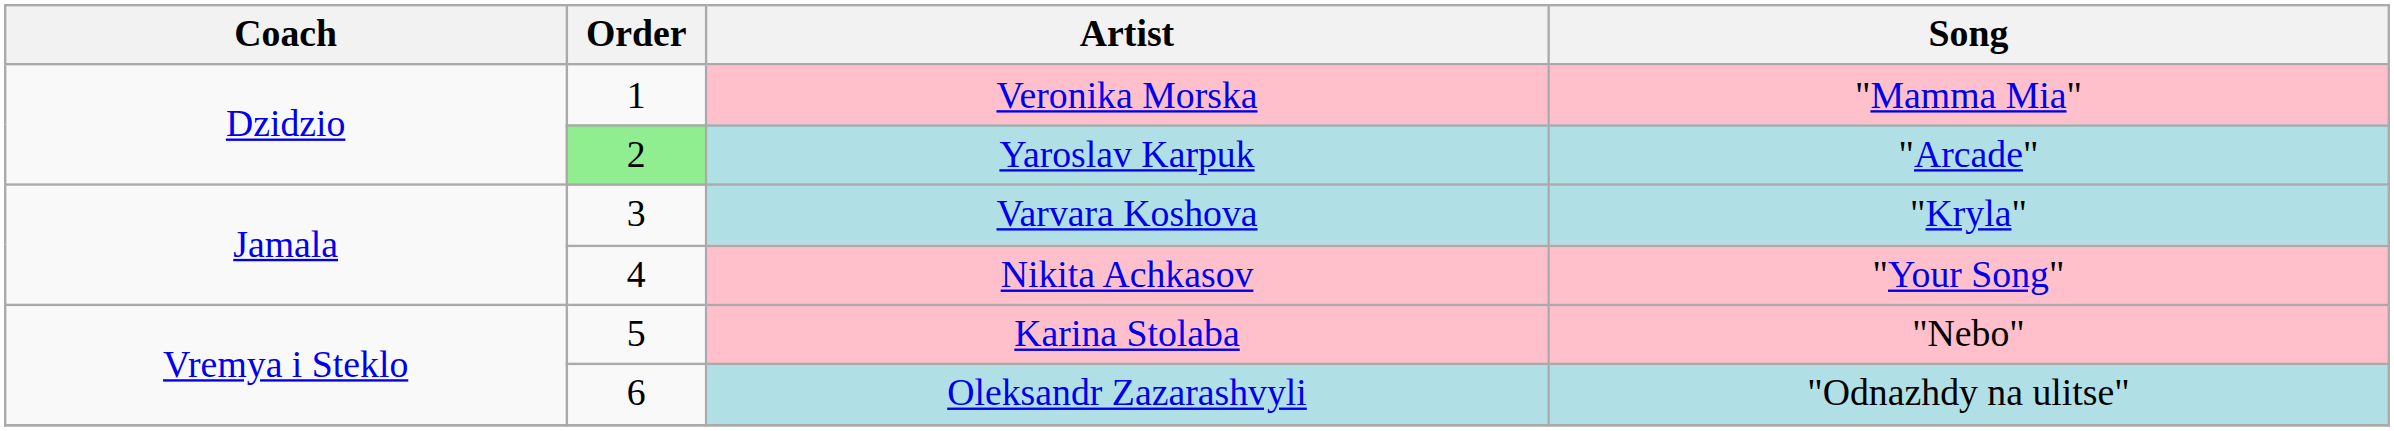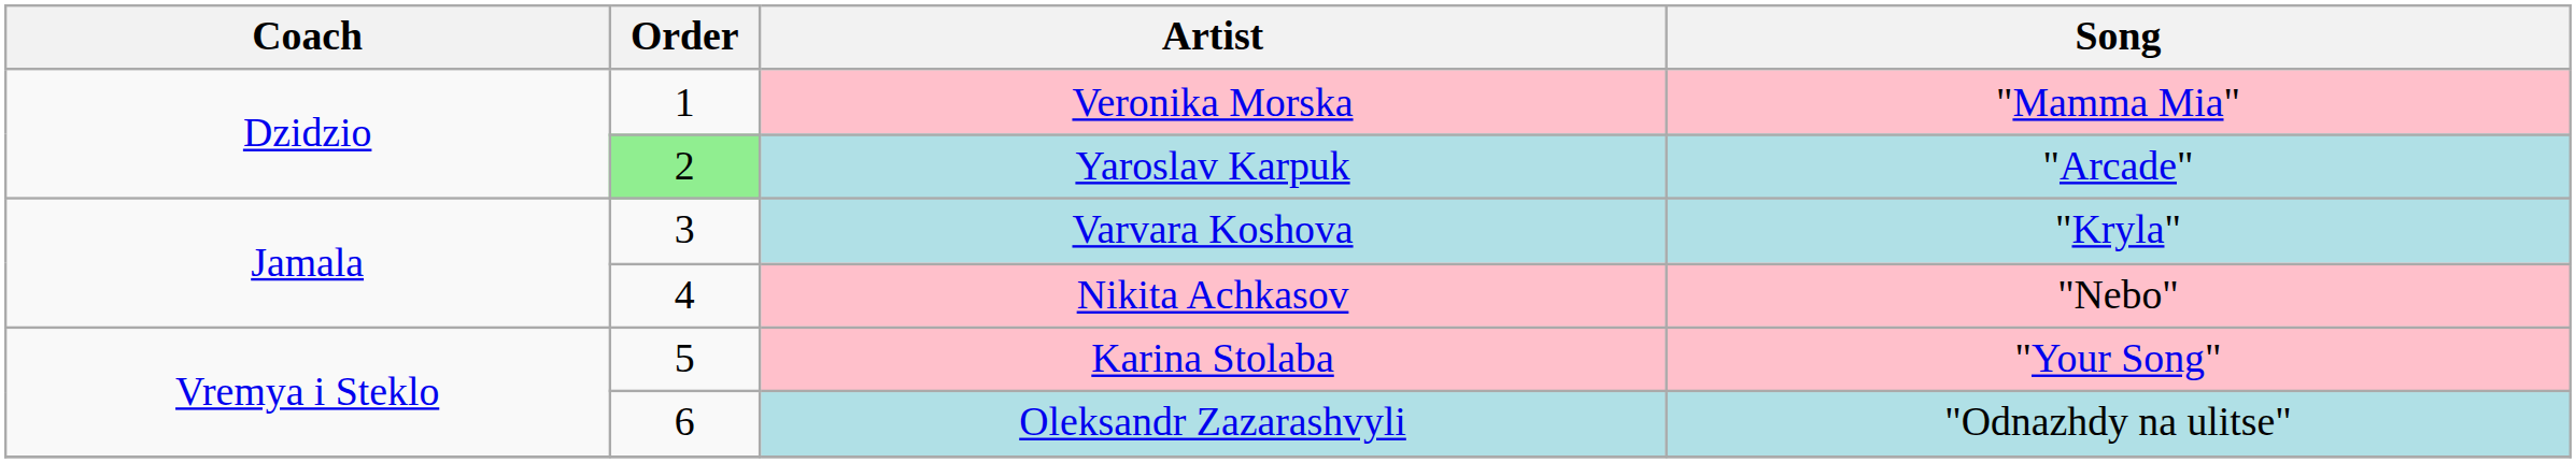Nikita Achkasov | Song: "Your Song" -> "Nebo"
Karina Stolaba | Song: "Nebo" -> "Your Song"
